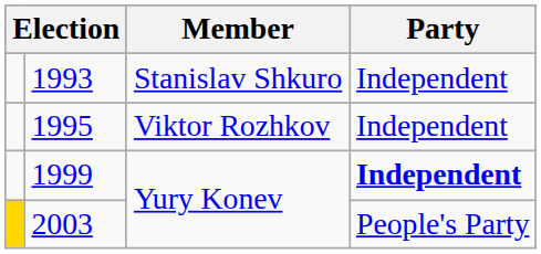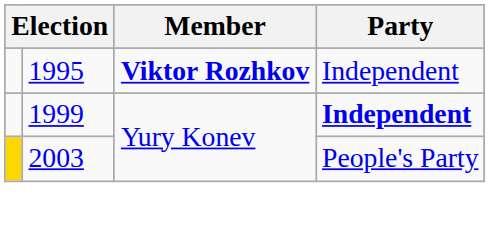- row: 1993 | Stanislav Shkuro | Independent
1995 | Member: normal -> bold
